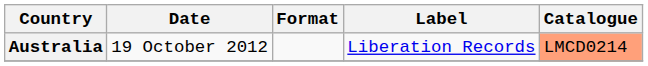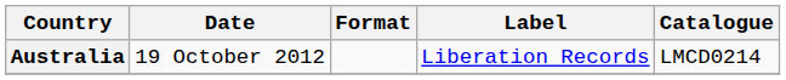Australia | Catalogue: lightsalmon background -> no background
